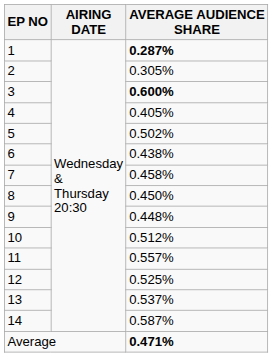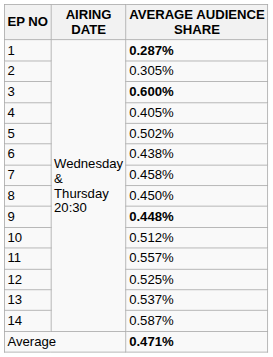9 | AVERAGE AUDIENCE SHARE: normal -> bold
